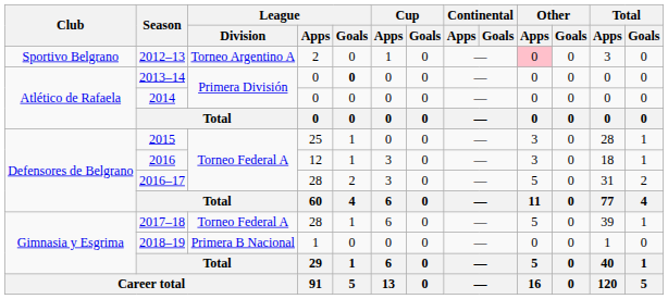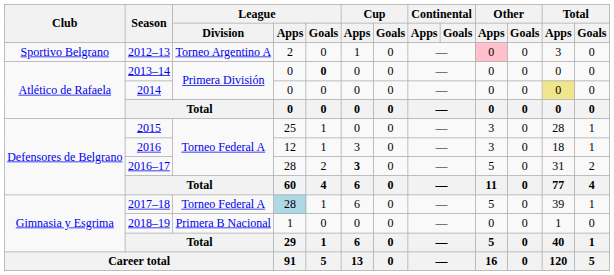2014 | Total / Apps: no background -> khaki background
2016–17 | Cup / Apps: normal -> bold
2017–18 | League / Apps: no background -> lightblue background
